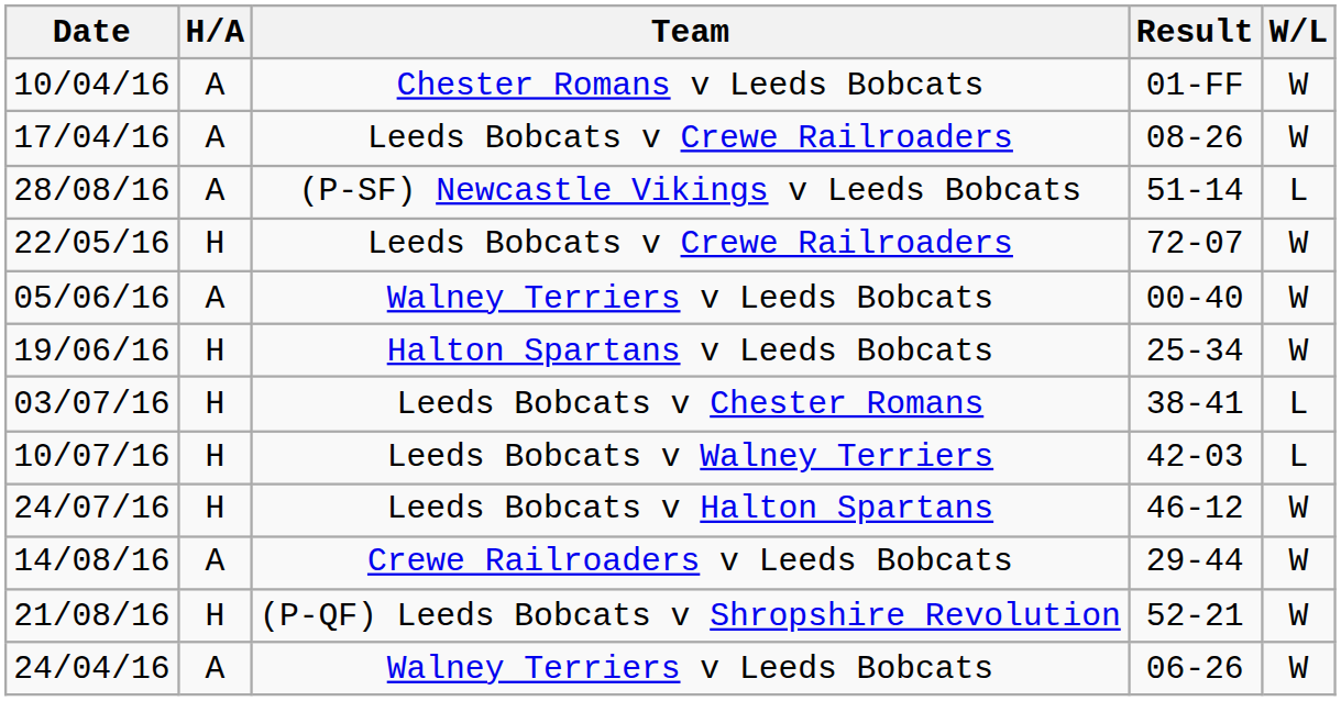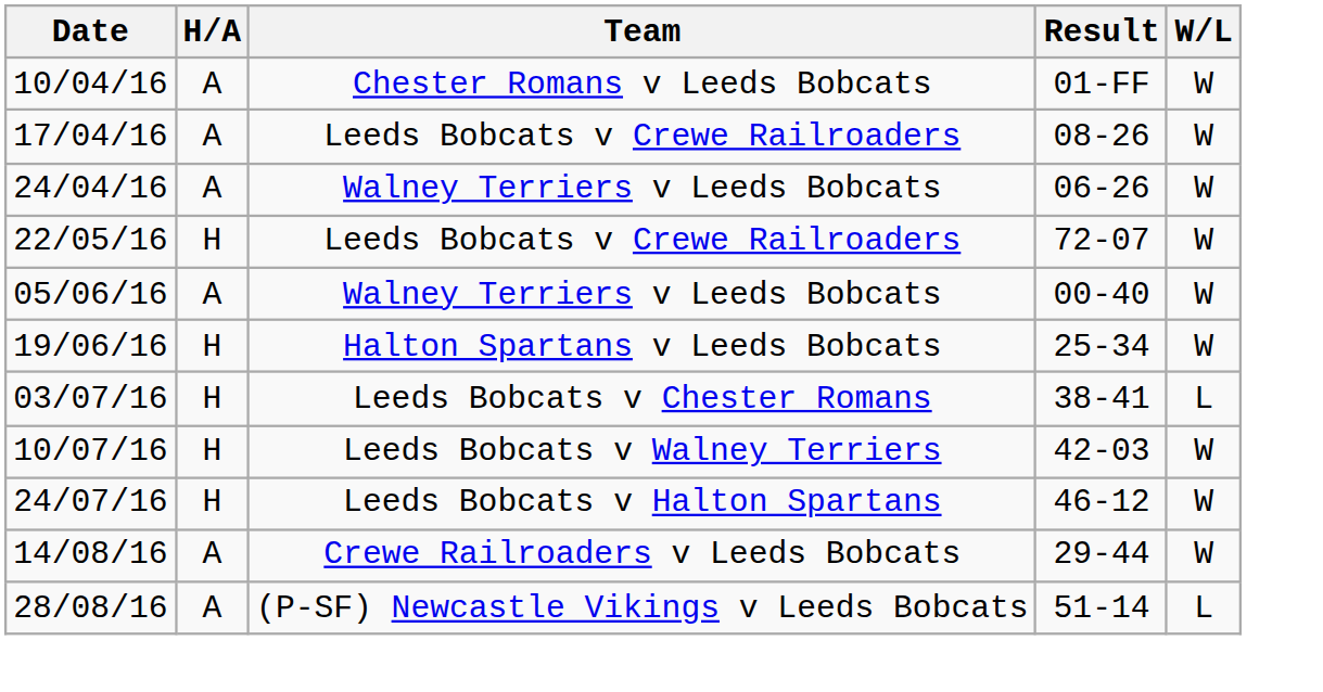rows swapped: 24/04/16 <-> 28/08/16
10/07/16 | W/L: L -> W
- row: 21/08/16 | H | (P-QF) Leeds Bobcats v Shropshire Revolution | 52-21 | W
